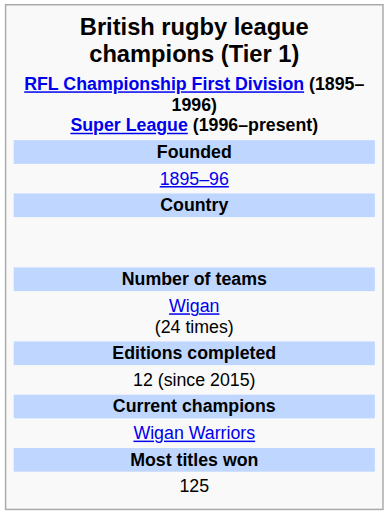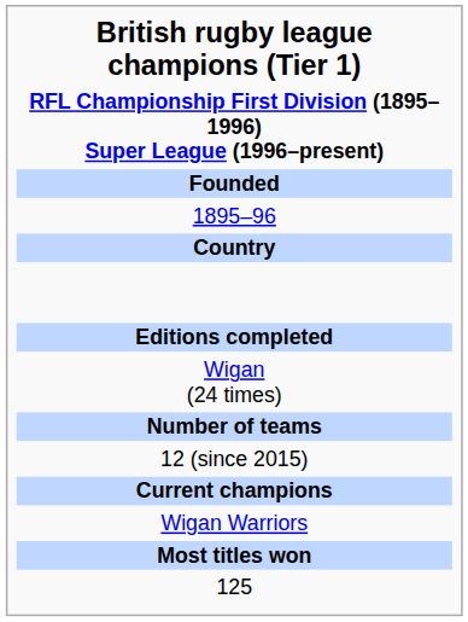row 6 | column 1: Number of teams -> Editions completed
row 8 | column 1: Editions completed -> Number of teams
